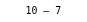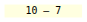row 1 | column 1: no background -> lightyellow background
